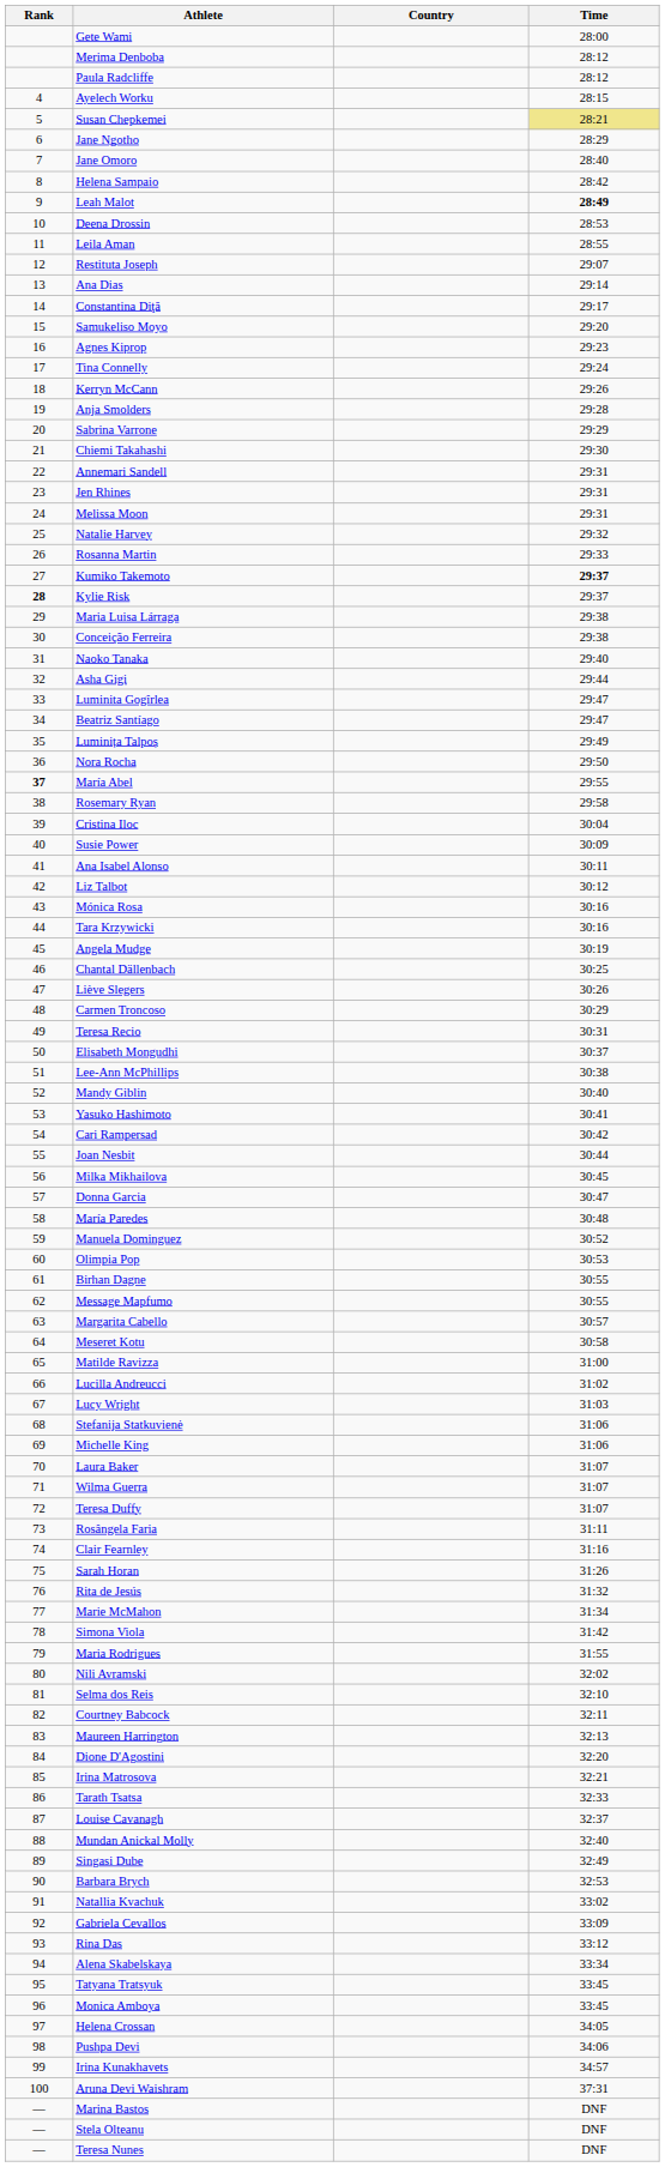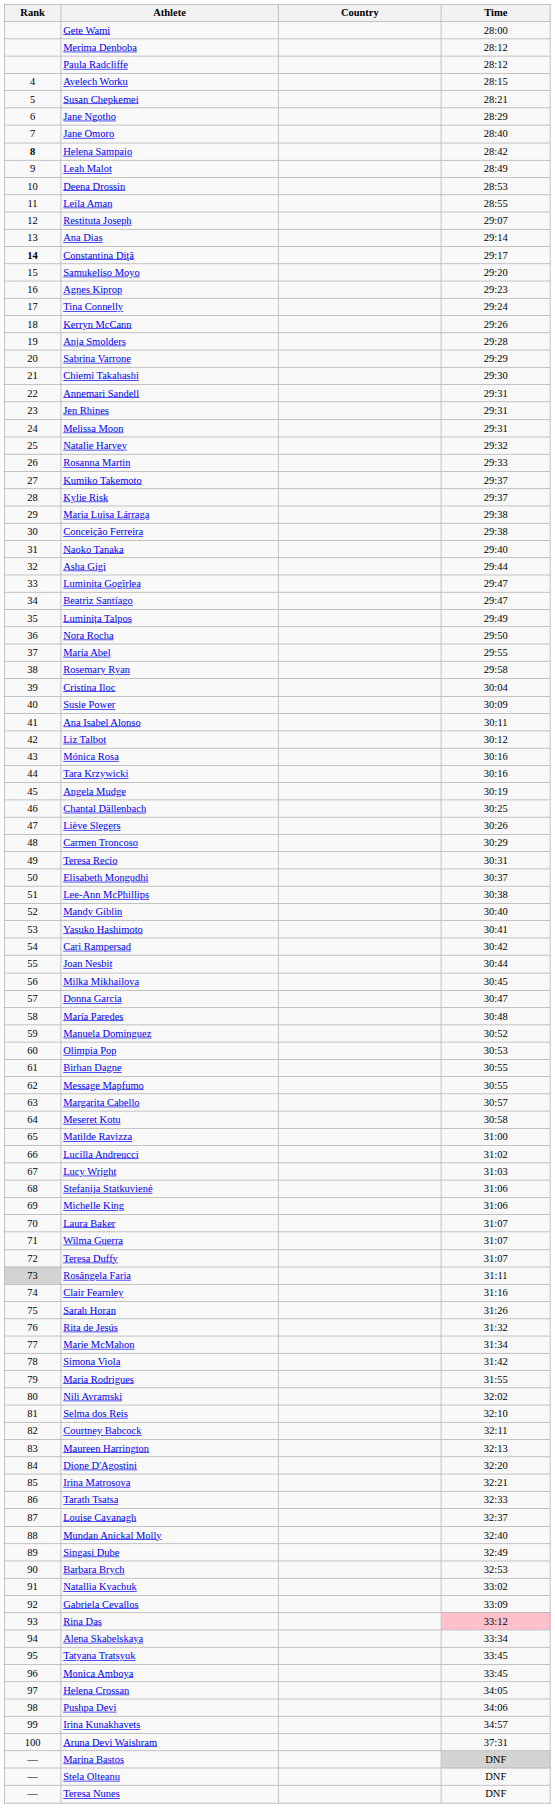Susan Chepkemei | Time: khaki background -> no background
Helena Sampaio | Rank: normal -> bold
Leah Malot | Time: bold -> normal
Constantina Diţă | Rank: normal -> bold
Kumiko Takemoto | Time: bold -> normal
Kylie Risk | Rank: bold -> normal
María Abel | Rank: bold -> normal
Rosângela Faria | Rank: no background -> lightgrey background
Rina Das | Time: no background -> pink background
Marina Bastos | Time: no background -> lightgrey background
